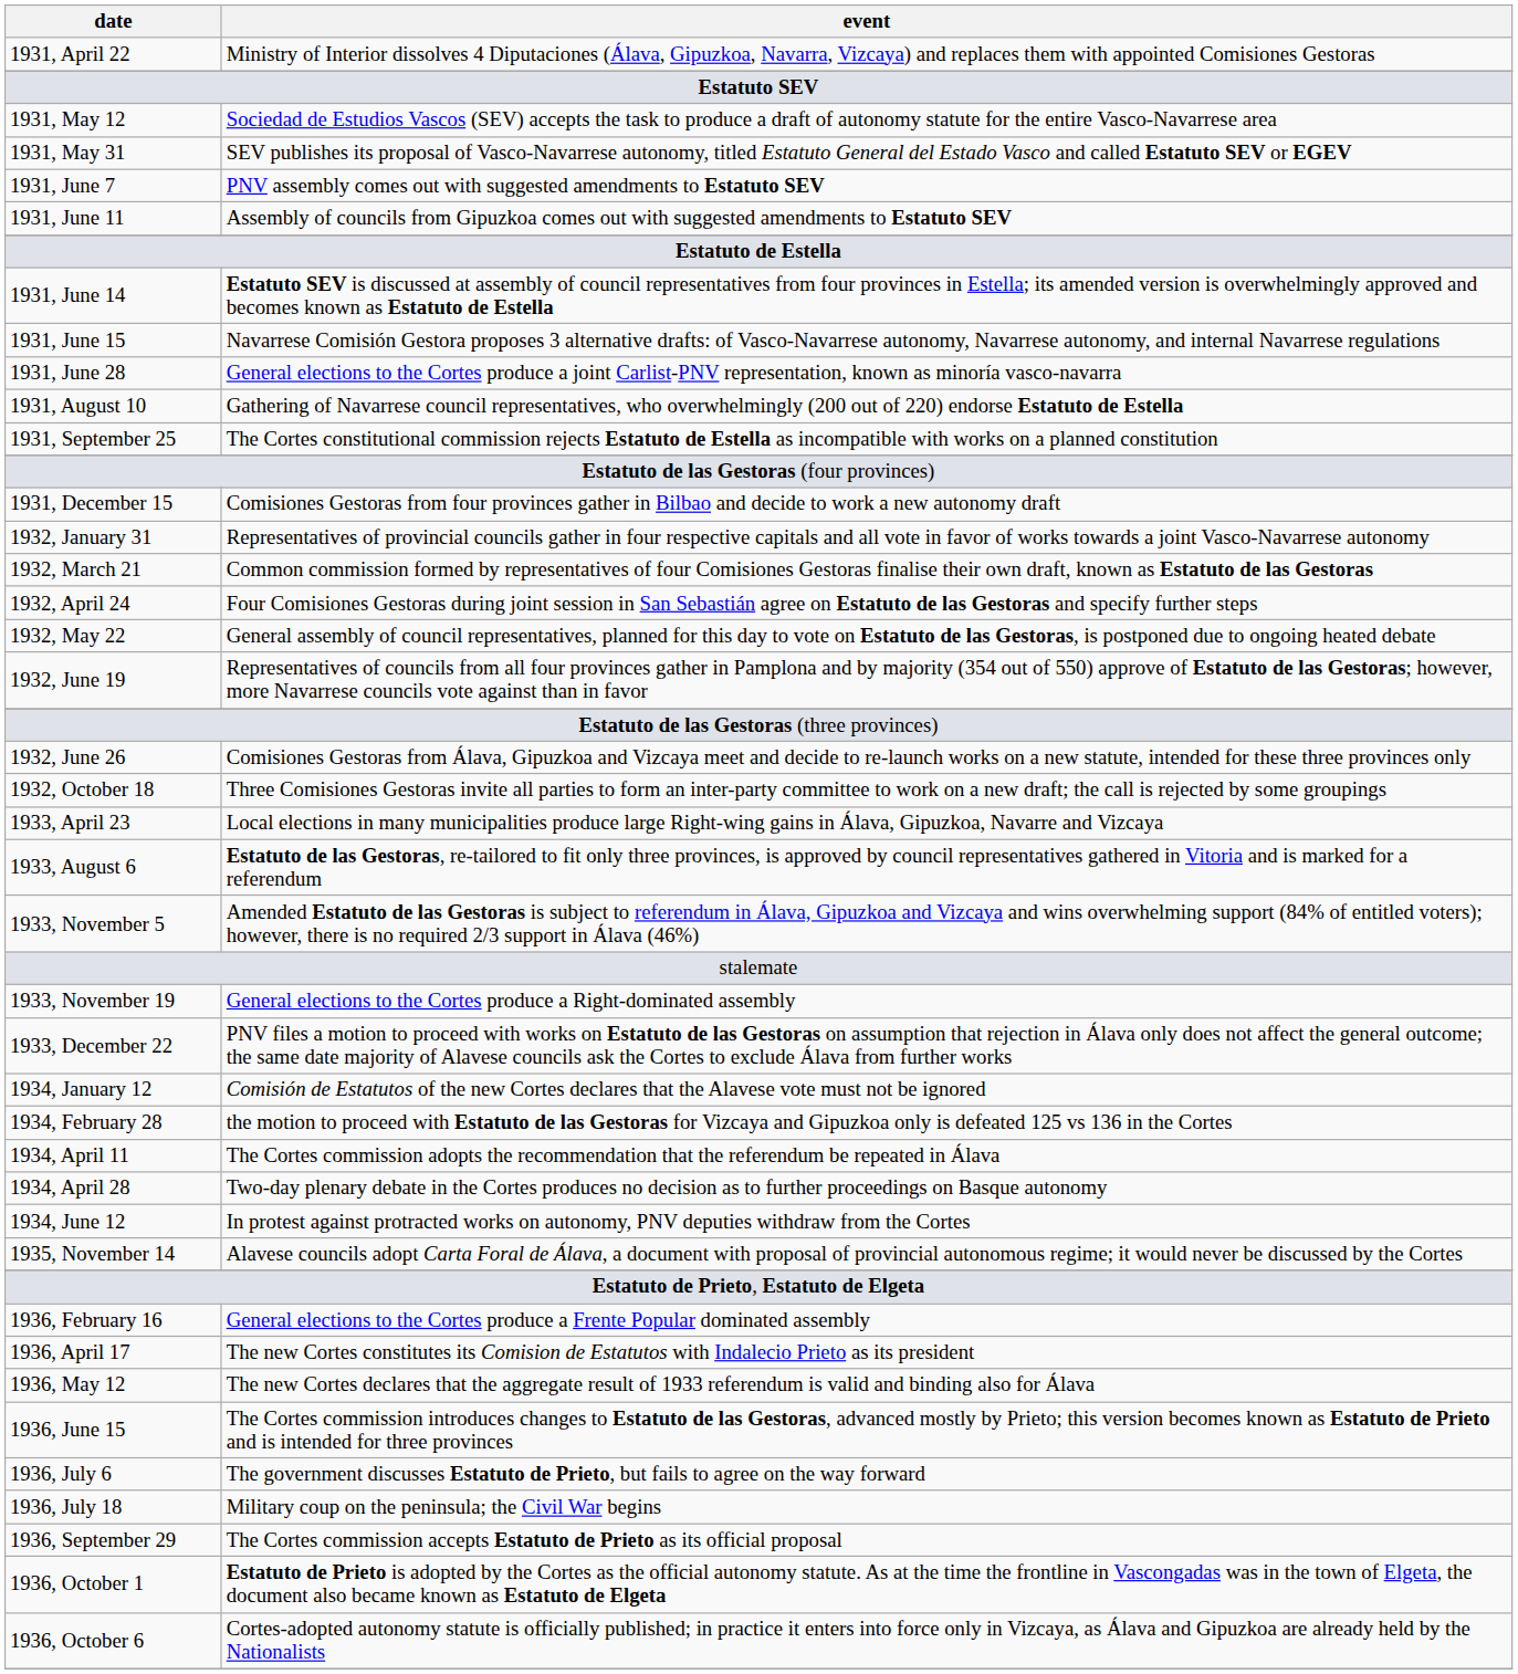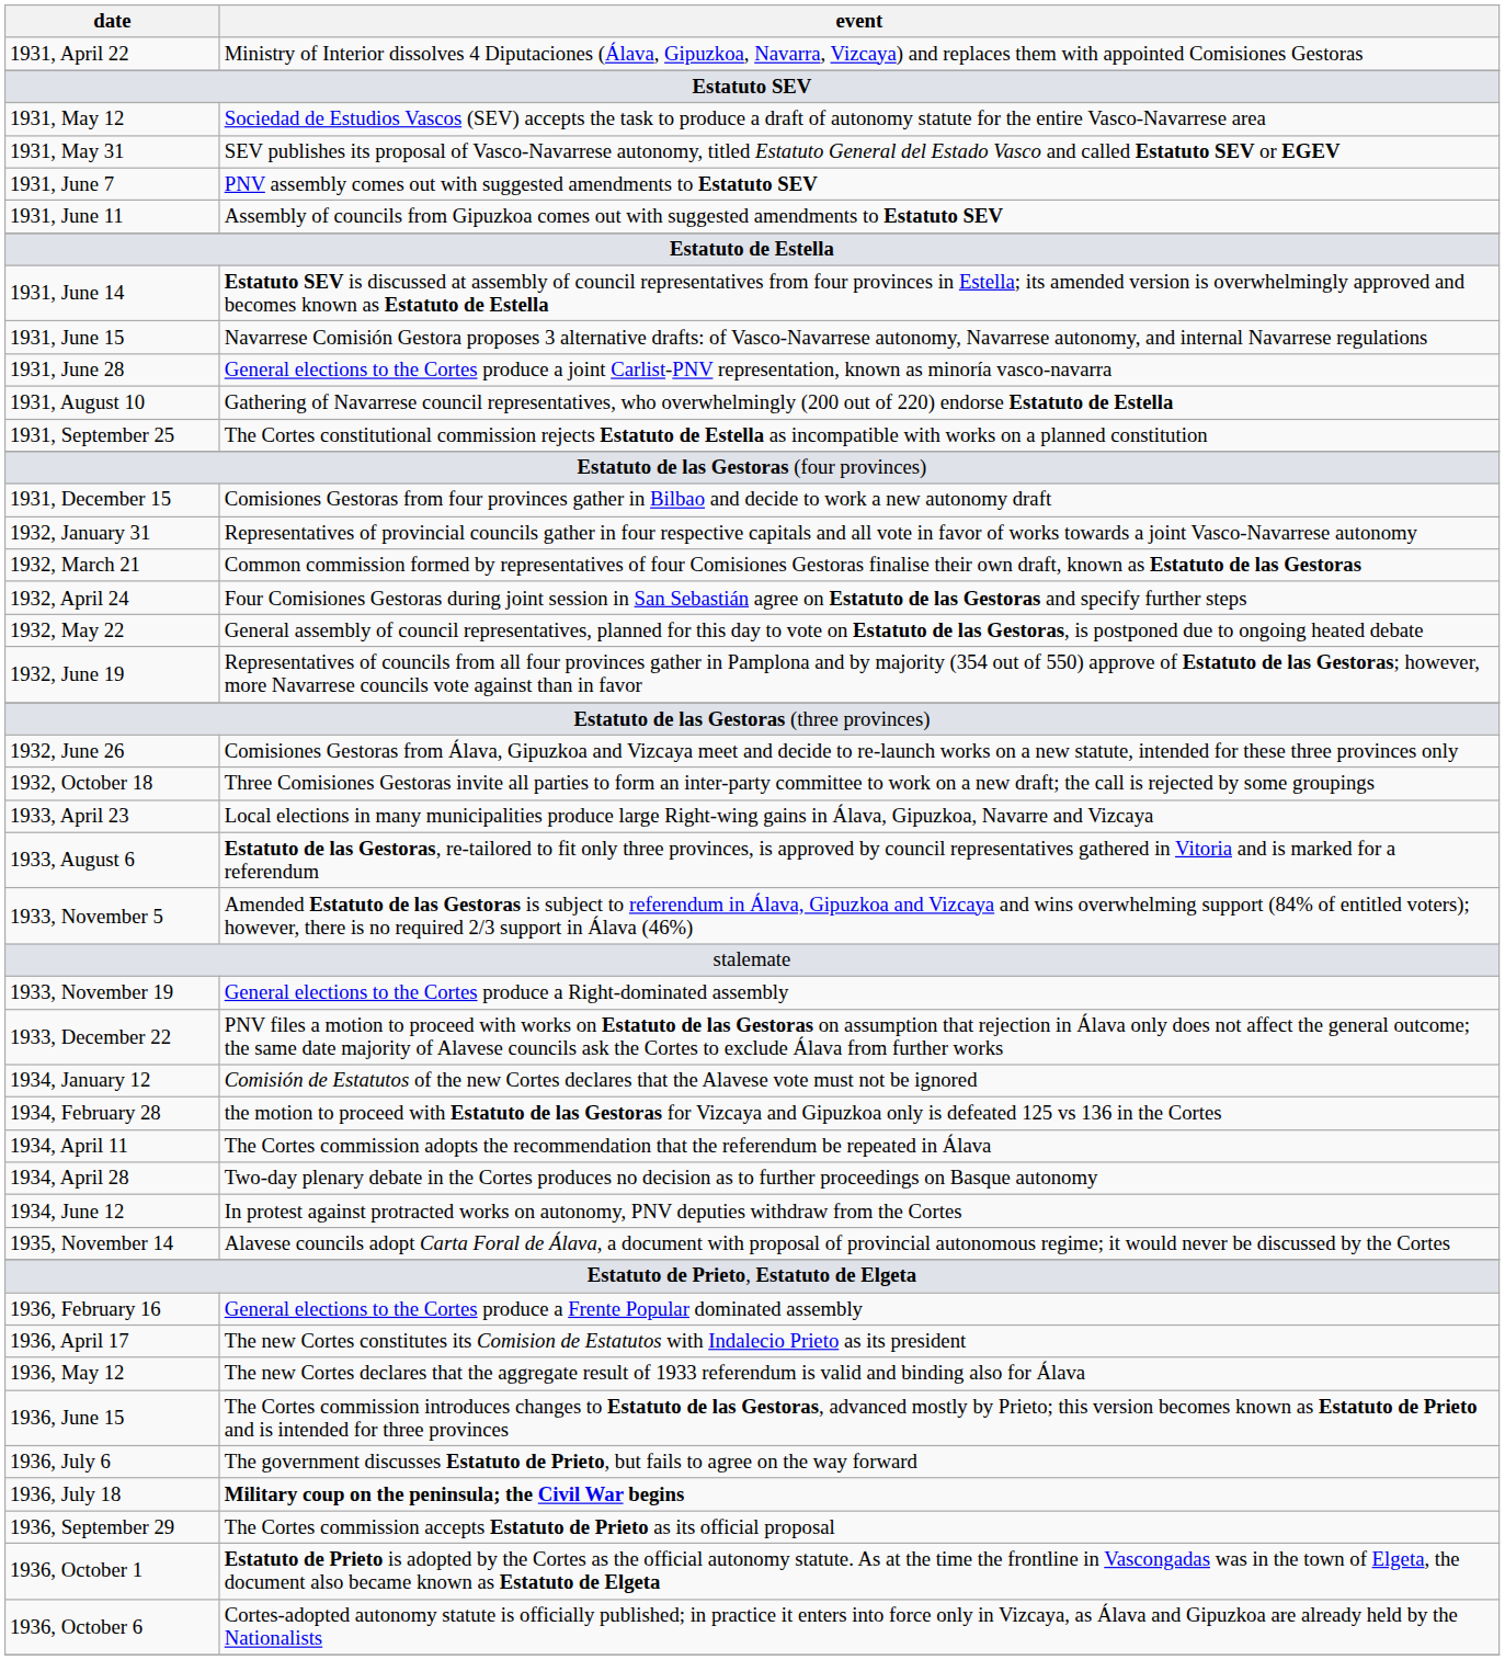1936, July 18 | event: normal -> bold
